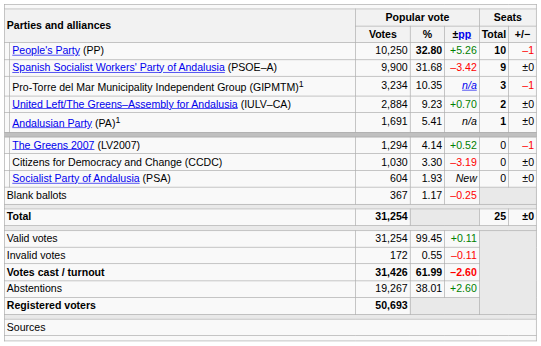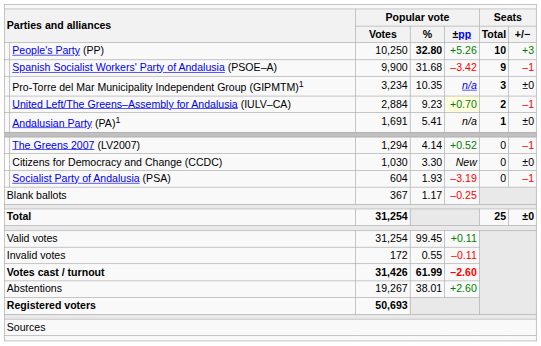People's Party (PP) | column 7: –1 -> +3
Spanish Socialist Workers' Party of Andalusia (PSOE–A) | column 7: ±0 -> –1
Pro-Torre del Mar Municipality Independent Group (GIPMTM)1 | column 7: –1 -> ±0
United Left/The Greens–Assembly for Andalusia (IULV–CA) | column 5: no background -> lightyellow background
United Left/The Greens–Assembly for Andalusia (IULV–CA) | column 7: ±0 -> –1
Citizens for Democracy and Change (CCDC) | column 5: –3.19 -> New
Socialist Party of Andalusia (PSA) | column 5: New -> –3.19
Socialist Party of Andalusia (PSA) | column 7: ±0 -> –1
